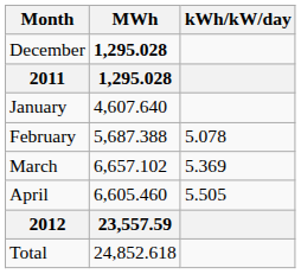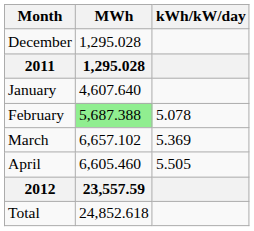December | MWh: bold -> normal
February | MWh: no background -> lightgreen background
